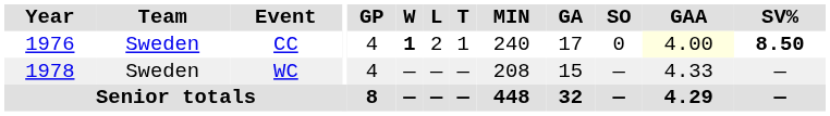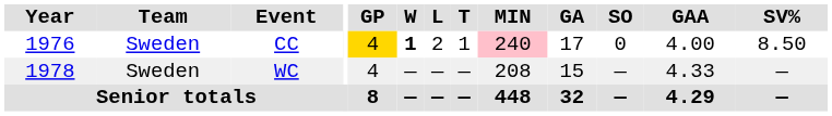CC | GP: no background -> gold background
CC | MIN: no background -> pink background
CC | GAA: lightyellow background -> no background
CC | SV%: bold -> normal
